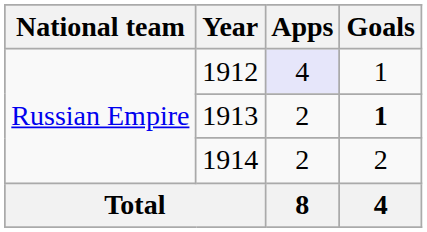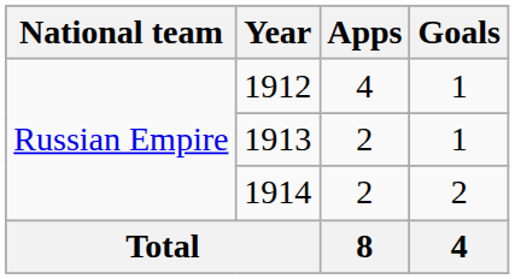1912 | Apps: lavender background -> no background
1913 | Goals: bold -> normal
